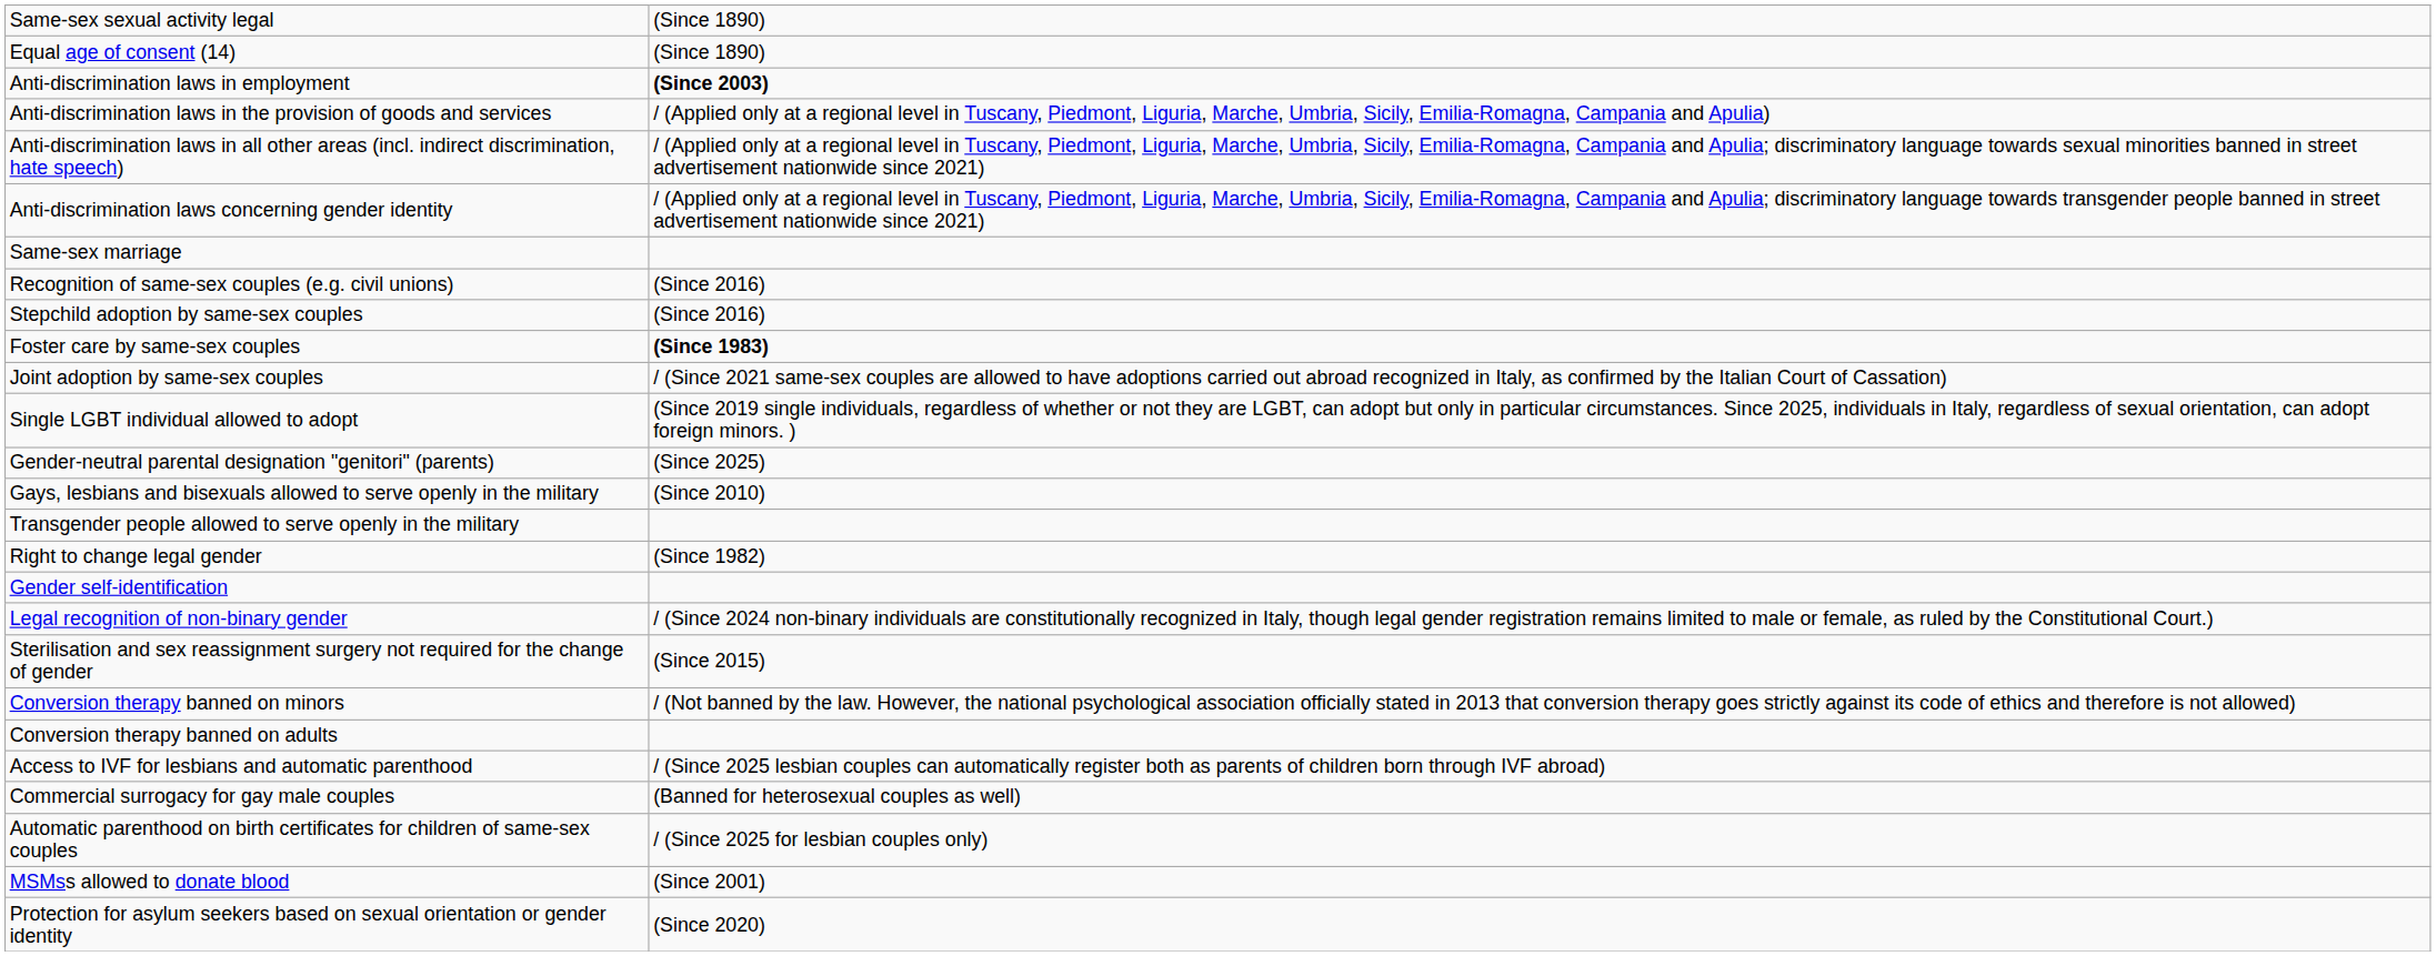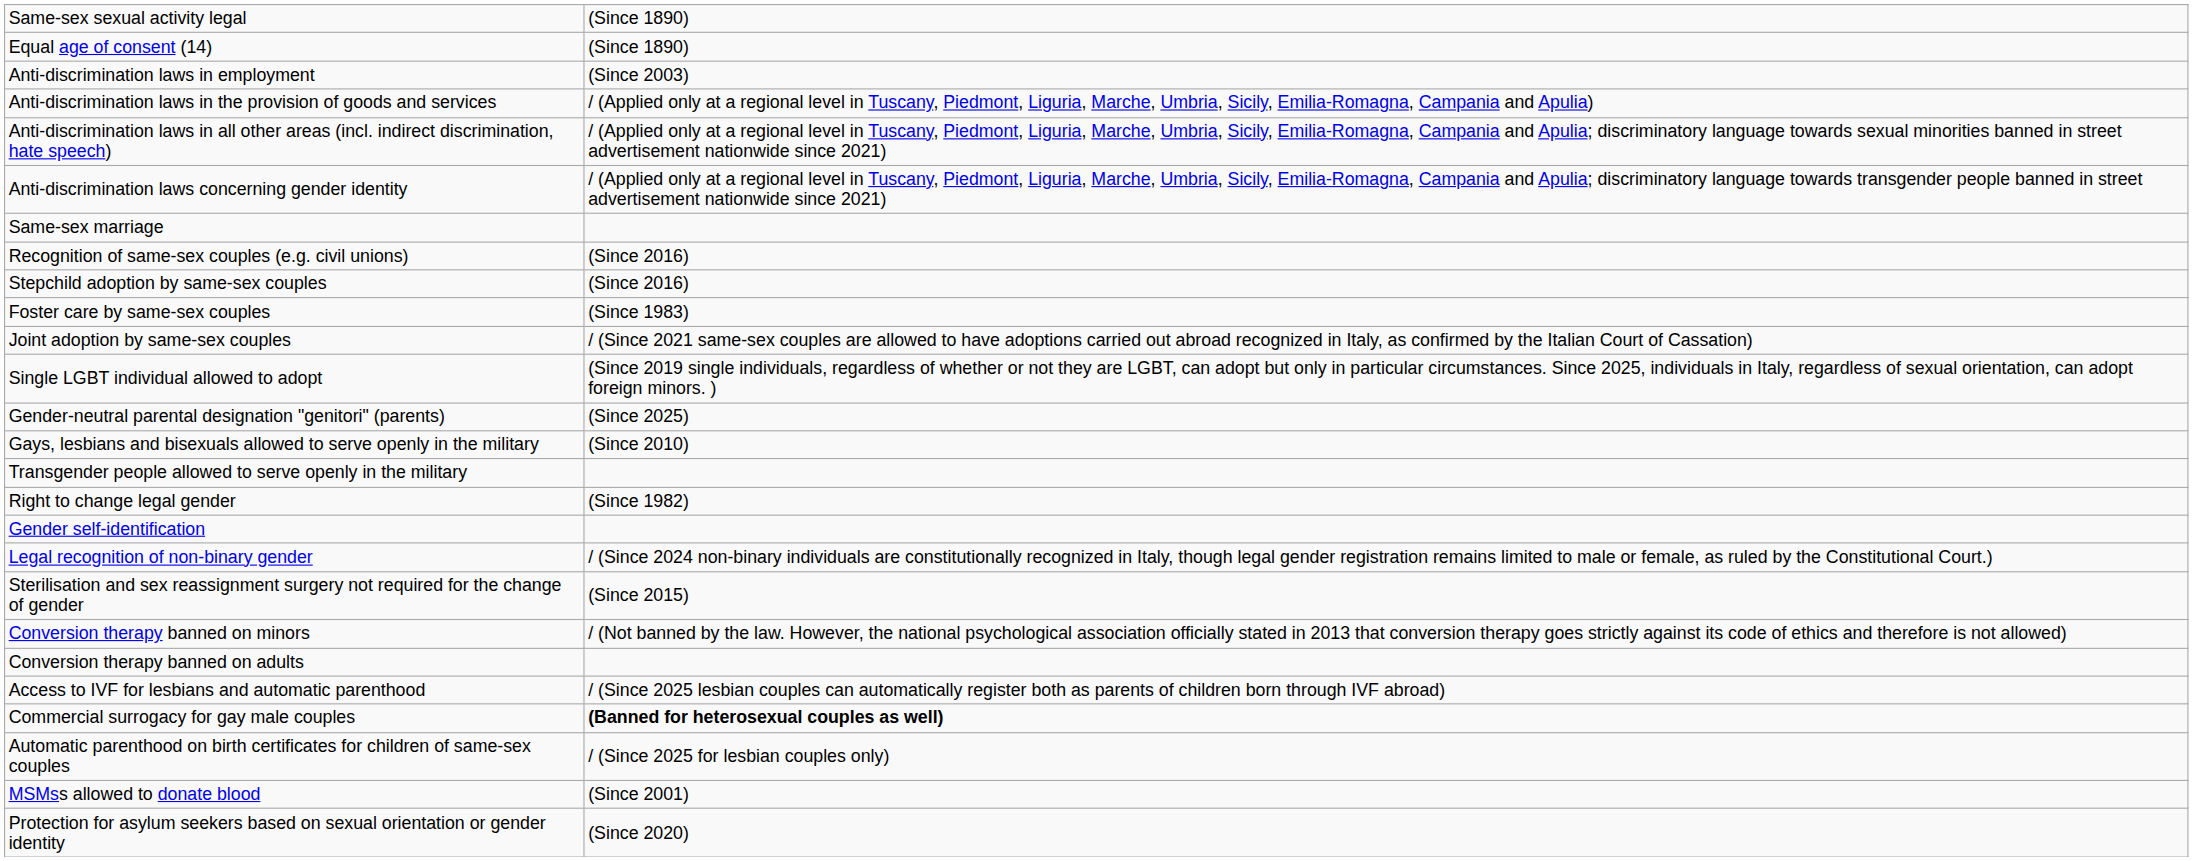Anti-discrimination laws in employment | column 2: bold -> normal
Foster care by same-sex couples | column 2: bold -> normal
Commercial surrogacy for gay male couples | column 2: normal -> bold
